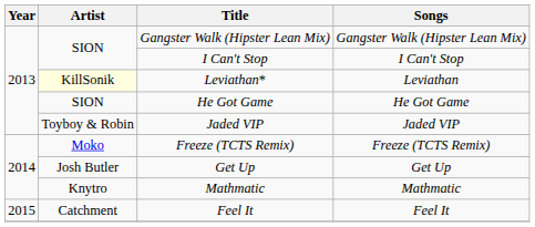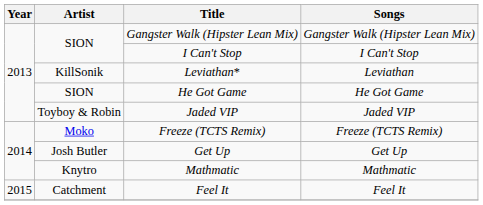Leviathan* | Artist: lightyellow background -> no background
